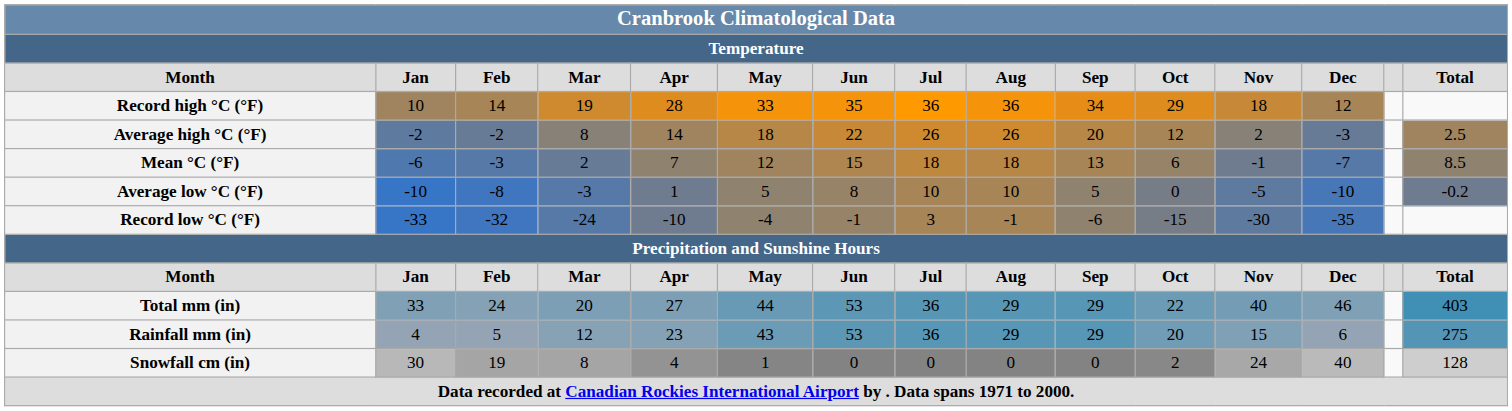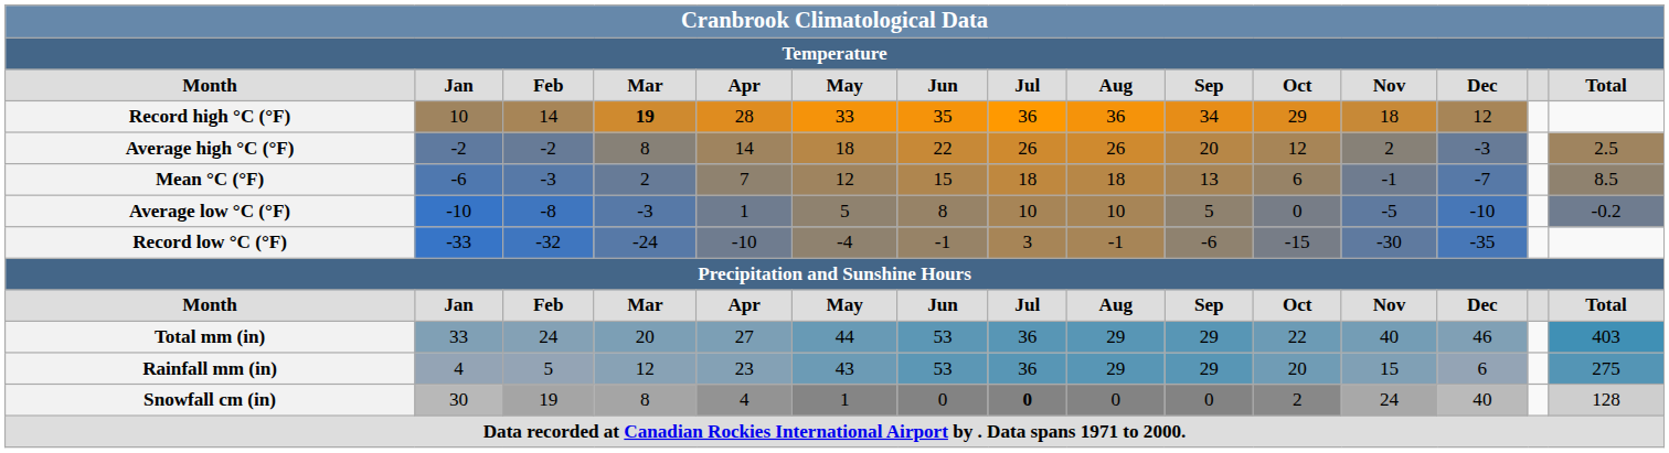Record high °C (°F) | Mar: normal -> bold
Snowfall cm (in) | Jul: normal -> bold
